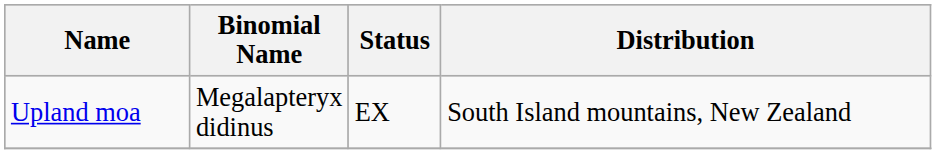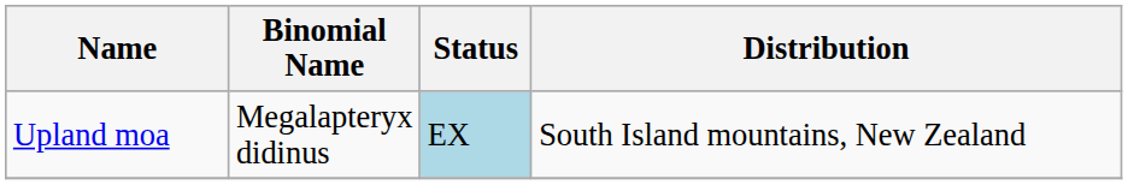Upland moa | Status: no background -> lightblue background
